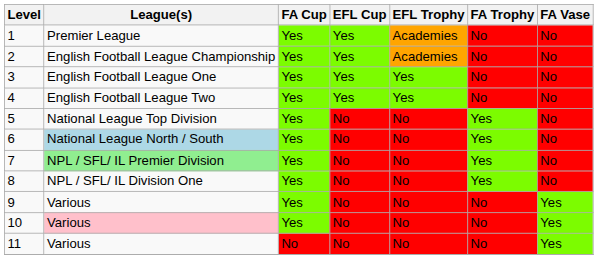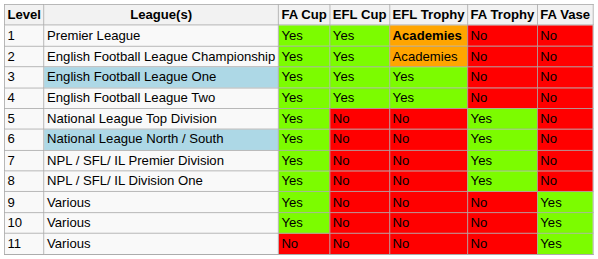1 | EFL Trophy: normal -> bold
3 | League(s): no background -> lightblue background
7 | League(s): lightgreen background -> no background
10 | League(s): pink background -> no background
